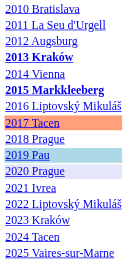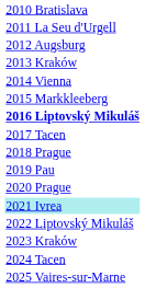2013 Kraków | column 1: bold -> normal
2015 Markkleeberg | column 1: bold -> normal
2016 Liptovský Mikuláš | column 1: normal -> bold
2017 Tacen | column 1: lightsalmon background -> no background
2019 Pau | column 1: lightblue background -> no background
2020 Prague | column 1: lavender background -> no background
2021 Ivrea | column 1: no background -> paleturquoise background
